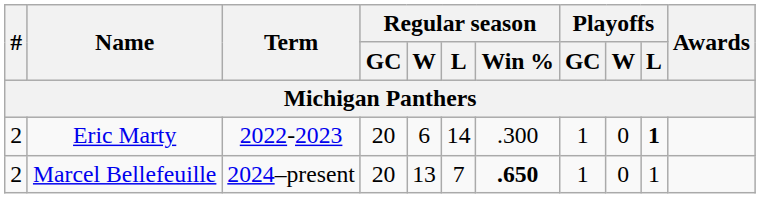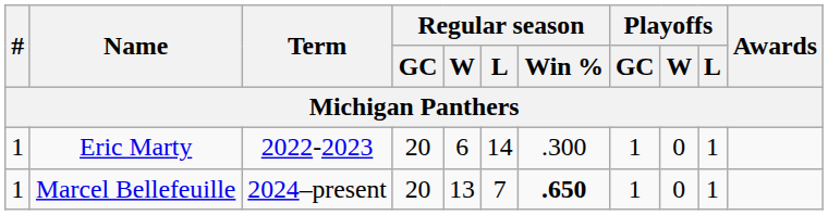Eric Marty | #: 2 -> 1
Eric Marty | Playoffs / L: bold -> normal
Marcel Bellefeuille | #: 2 -> 1
